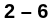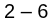row 1 | column 1: bold -> normal
